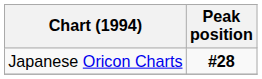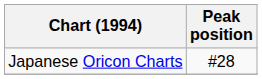Japanese Oricon Charts | Peak position: bold -> normal
